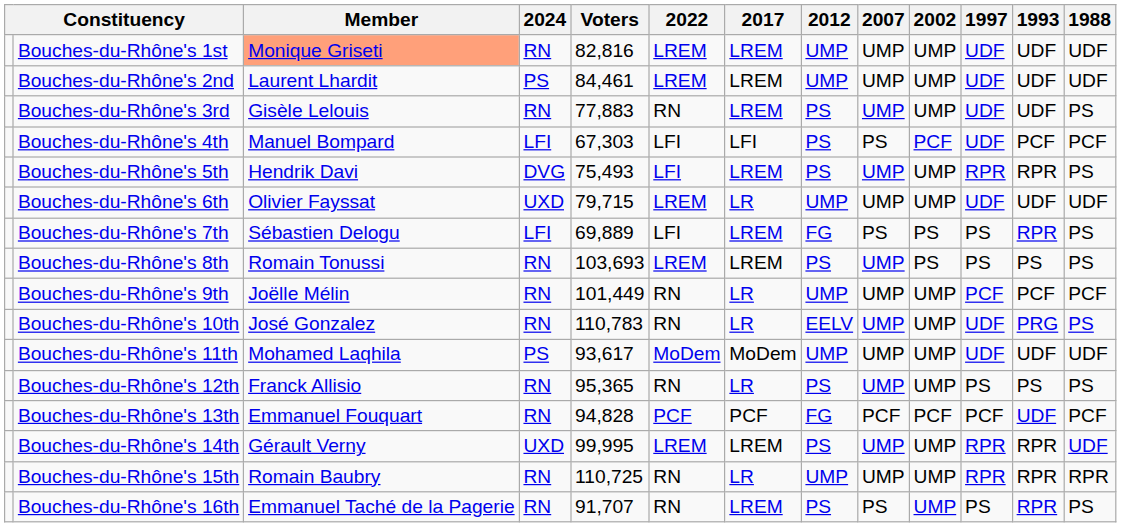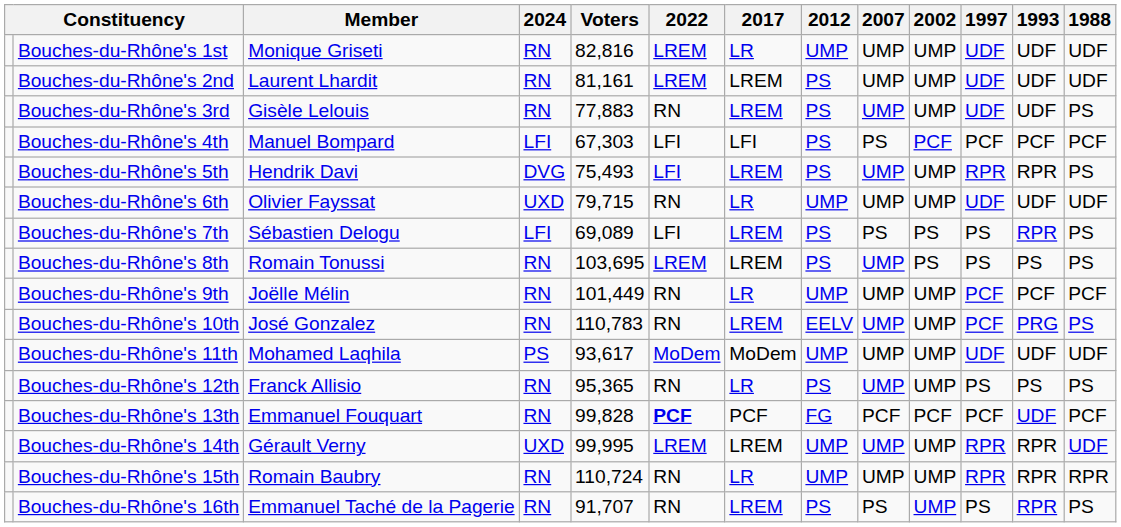Bouches-du-Rhône's 1st | Member: lightsalmon background -> no background
Bouches-du-Rhône's 1st | 2017: LREM -> LR
Bouches-du-Rhône's 2nd | 2024: PS -> RN
Bouches-du-Rhône's 2nd | Voters: 84,461 -> 81,161
Bouches-du-Rhône's 2nd | 2012: UMP -> PS
Bouches-du-Rhône's 4th | 1997: UDF -> PCF
Bouches-du-Rhône's 6th | 2022: LREM -> RN
Bouches-du-Rhône's 7th | Voters: 69,889 -> 69,089
Bouches-du-Rhône's 7th | 2012: FG -> PS
Bouches-du-Rhône's 8th | Voters: 103,693 -> 103,695
Bouches-du-Rhône's 10th | 2017: LR -> LREM
Bouches-du-Rhône's 10th | 1997: UDF -> PCF
Bouches-du-Rhône's 13th | Voters: 94,828 -> 99,828
Bouches-du-Rhône's 13th | 2022: normal -> bold
Bouches-du-Rhône's 14th | 2012: PS -> UMP
Bouches-du-Rhône's 15th | Voters: 110,725 -> 110,724
